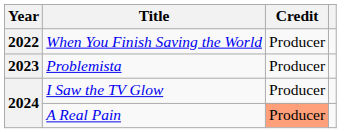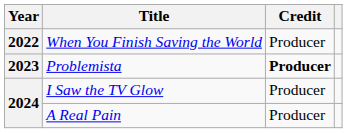Problemista | Credit: normal -> bold
A Real Pain | Credit: lightsalmon background -> no background
